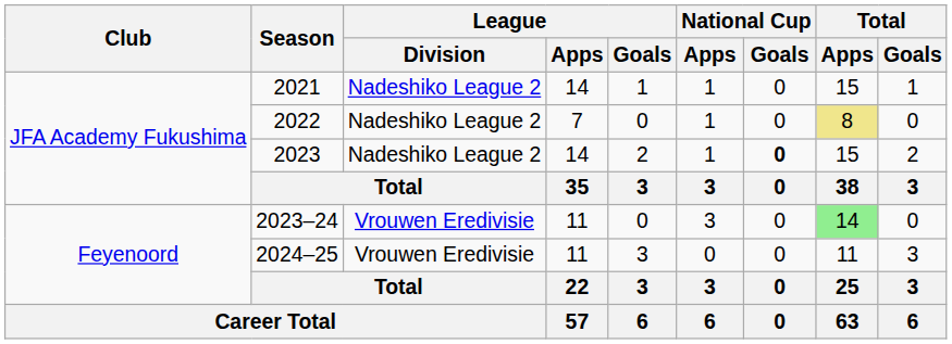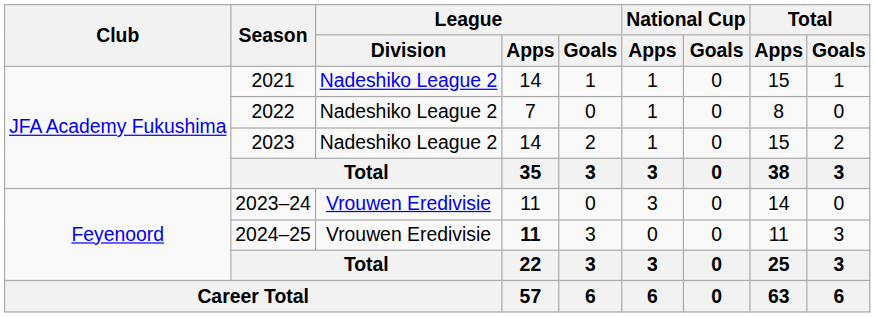2022 | Total / Apps: khaki background -> no background
2023 | National Cup / Goals: bold -> normal
2023–24 | Total / Apps: lightgreen background -> no background
2024–25 | League / Apps: normal -> bold
